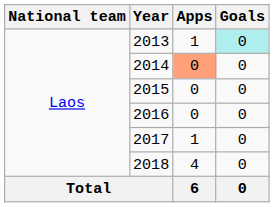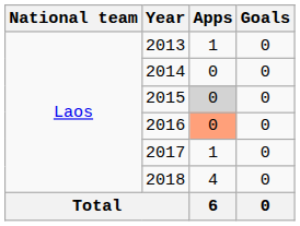2013 | Goals: paleturquoise background -> no background
2014 | Apps: lightsalmon background -> no background
2015 | Apps: no background -> lightgrey background
2016 | Apps: no background -> lightsalmon background
